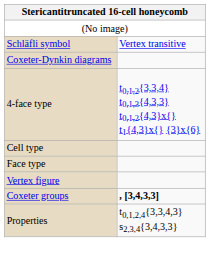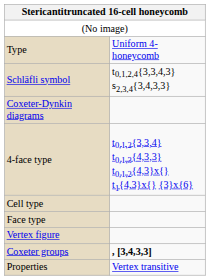+ row: Type | Uniform 4-honeycomb
Schläfli symbol | column 2: Vertex transitive -> t0,1,2,4{3,3,4,3} s2,3,4{3,4,3,3}
Properties | column 2: t0,1,2,4{3,3,4,3} s2,3,4{3,4,3,3} -> Vertex transitive
